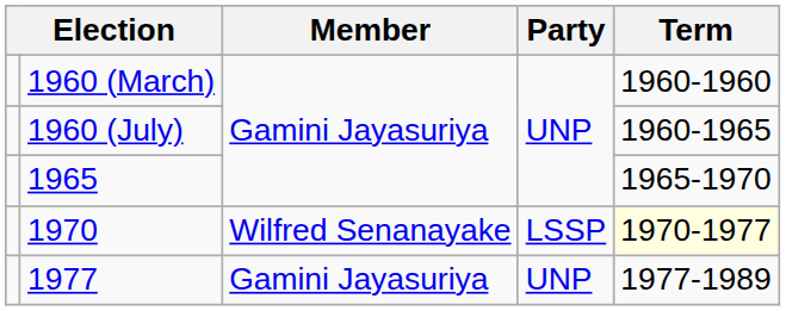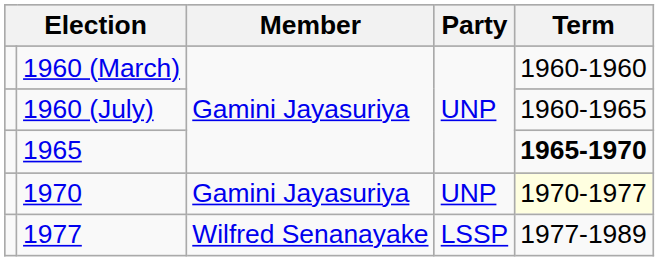1965 | Term: normal -> bold
1970 | Member: Wilfred Senanayake -> Gamini Jayasuriya
1970 | Party: LSSP -> UNP
1977 | Member: Gamini Jayasuriya -> Wilfred Senanayake
1977 | Party: UNP -> LSSP
